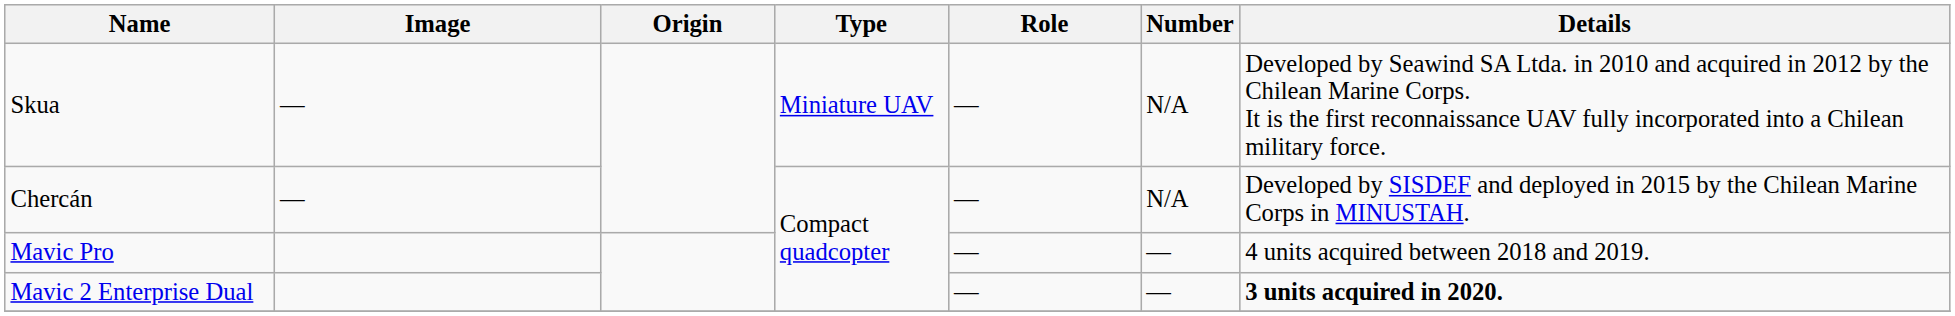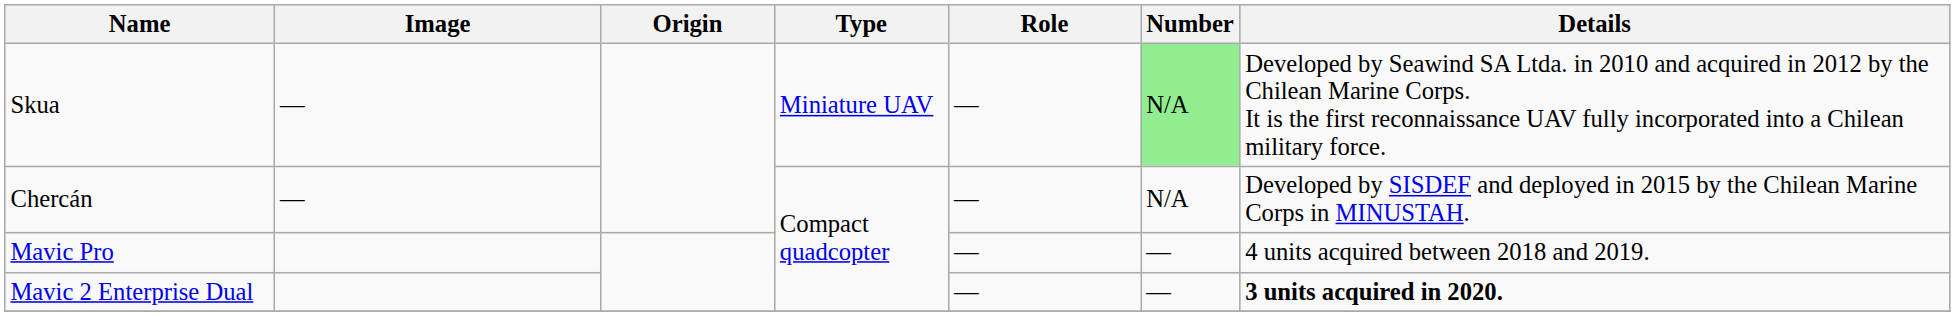Skua | Number: no background -> lightgreen background
